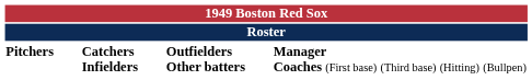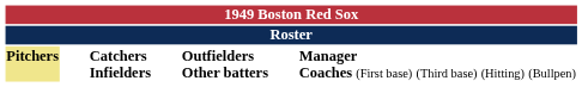Pitchers | column 1: no background -> khaki background
